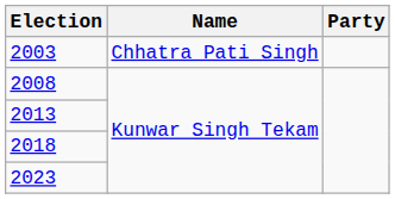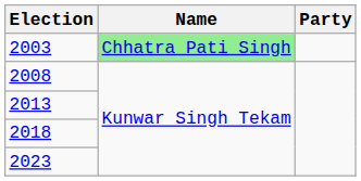2003 | Name: no background -> lightgreen background
